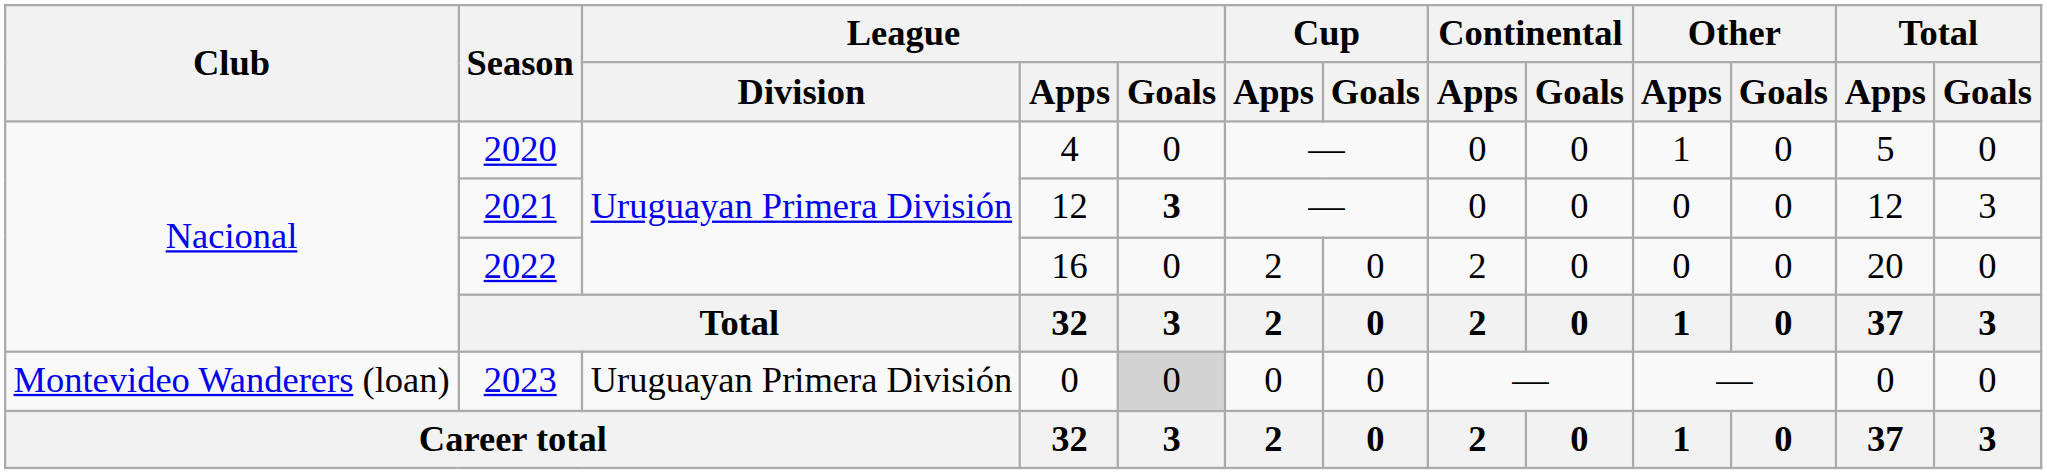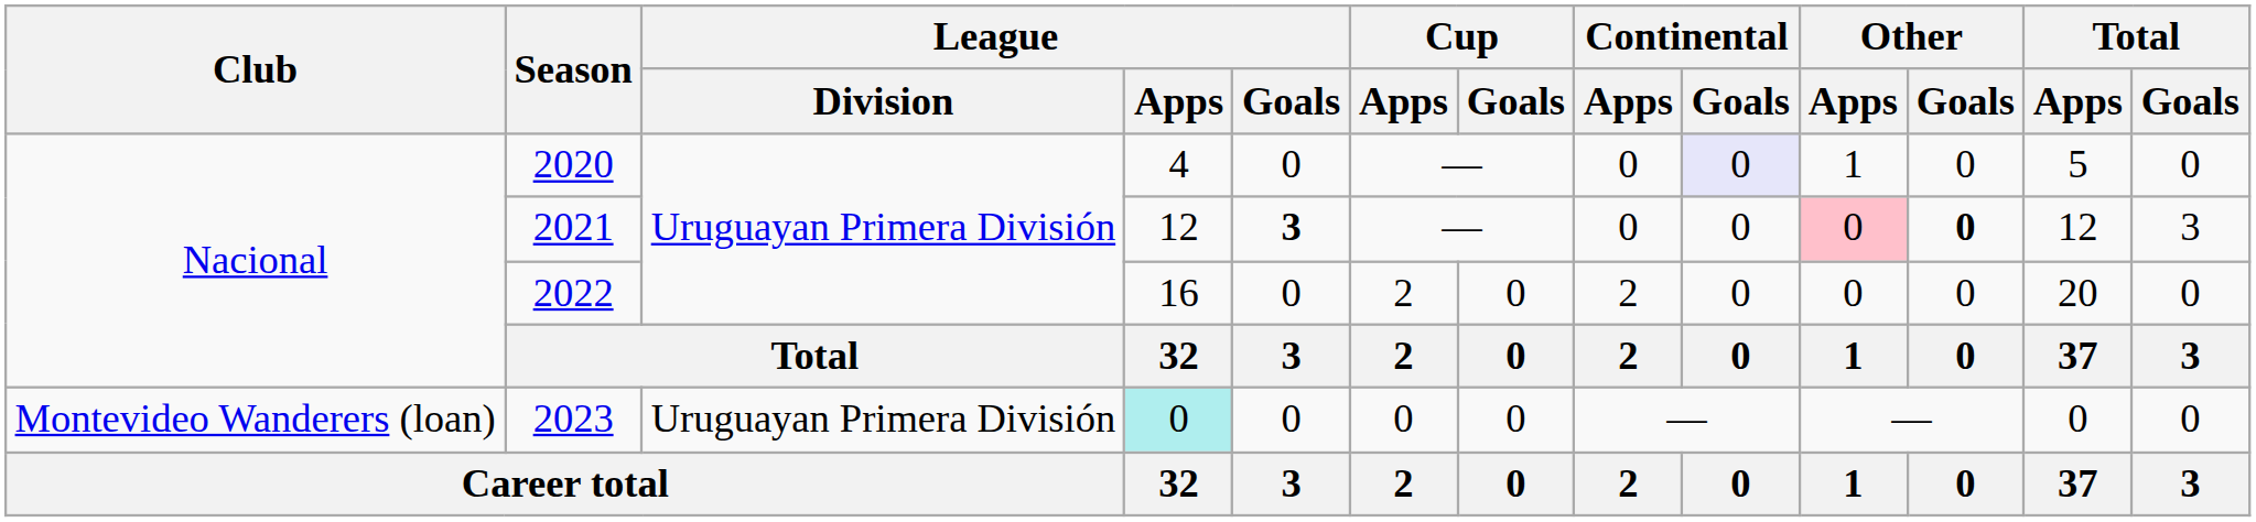2020 | Continental / Goals: no background -> lavender background
2021 | Other / Apps: no background -> pink background
2021 | Other / Goals: normal -> bold
2023 | League / Apps: no background -> paleturquoise background
2023 | League / Goals: lightgrey background -> no background
